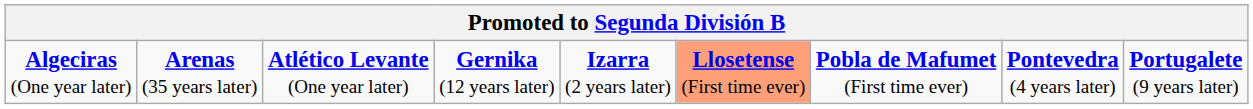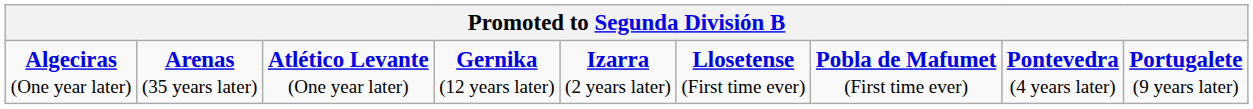Algeciras (One year later) | column 6: lightsalmon background -> no background
